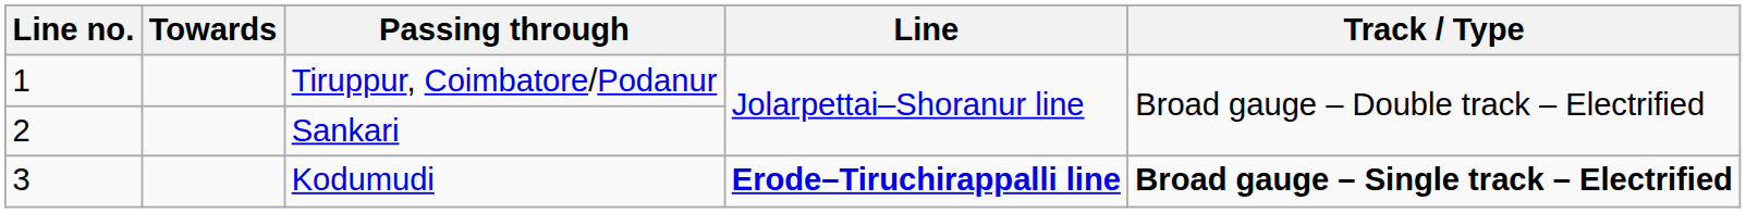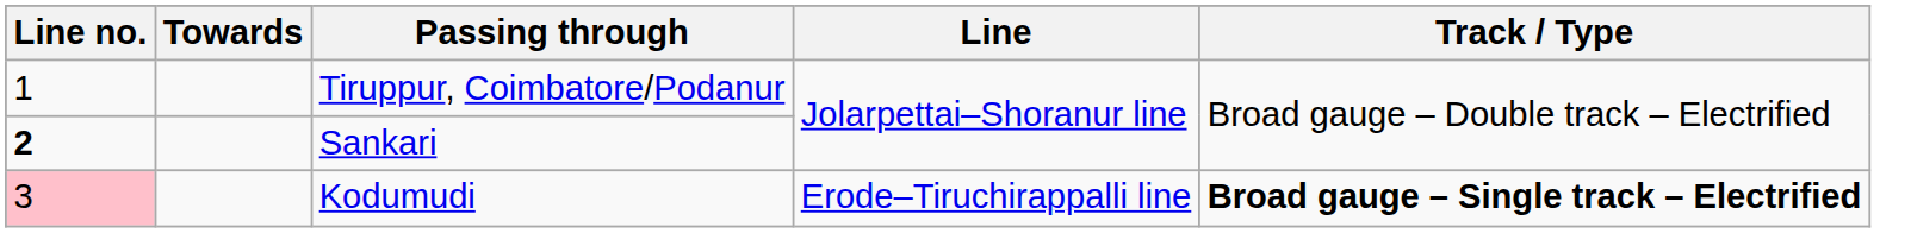Sankari | Line no.: normal -> bold
Kodumudi | Line no.: no background -> pink background
Kodumudi | Line: bold -> normal
